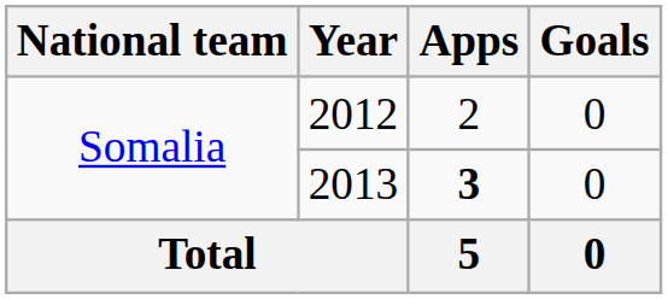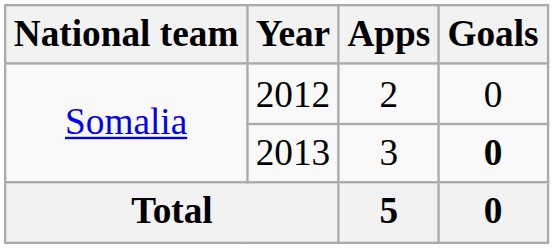2013 | Apps: bold -> normal
2013 | Goals: normal -> bold
